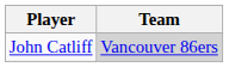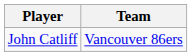John Catliff | Team: lightgrey background -> no background
